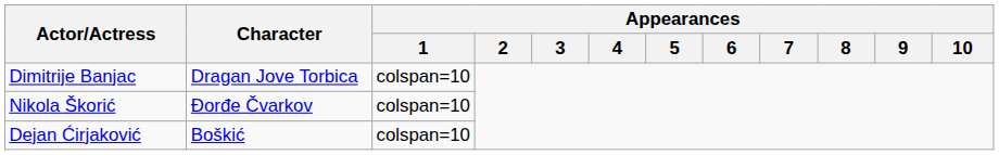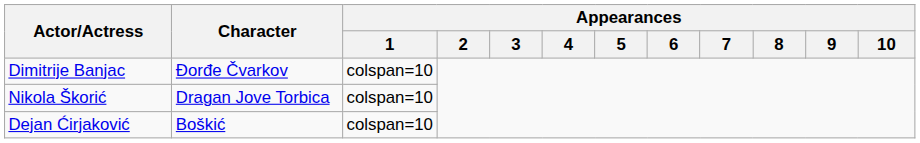Dimitrije Banjac | Character: Dragan Jove Torbica -> Đorđe Čvarkov
Nikola Škorić | Character: Đorđe Čvarkov -> Dragan Jove Torbica
